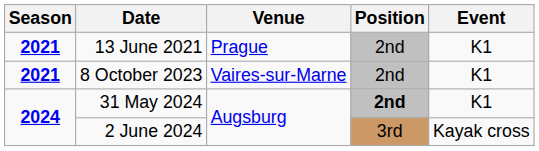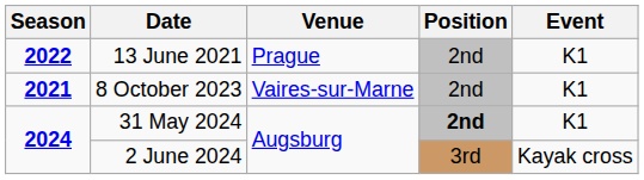13 June 2021 | Season: 2021 -> 2022
